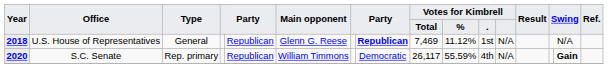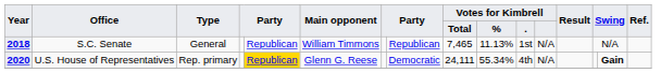2018 | Office: U.S. House of Representatives -> S.C. Senate
2018 | Main opponent: Glenn G. Reese -> William Timmons
2018 | column 8: bold -> normal
2018 | Votes for Kimbrell / Total: 7,469 -> 7,465
2018 | Votes for Kimbrell / %: 11.12% -> 11.13%
2020 | Office: S.C. Senate -> U.S. House of Representatives
2020 | column 5: no background -> gold background
2020 | Main opponent: William Timmons -> Glenn G. Reese
2020 | Votes for Kimbrell / Total: 26,117 -> 24,111
2020 | Votes for Kimbrell / %: 55.59% -> 55.34%
